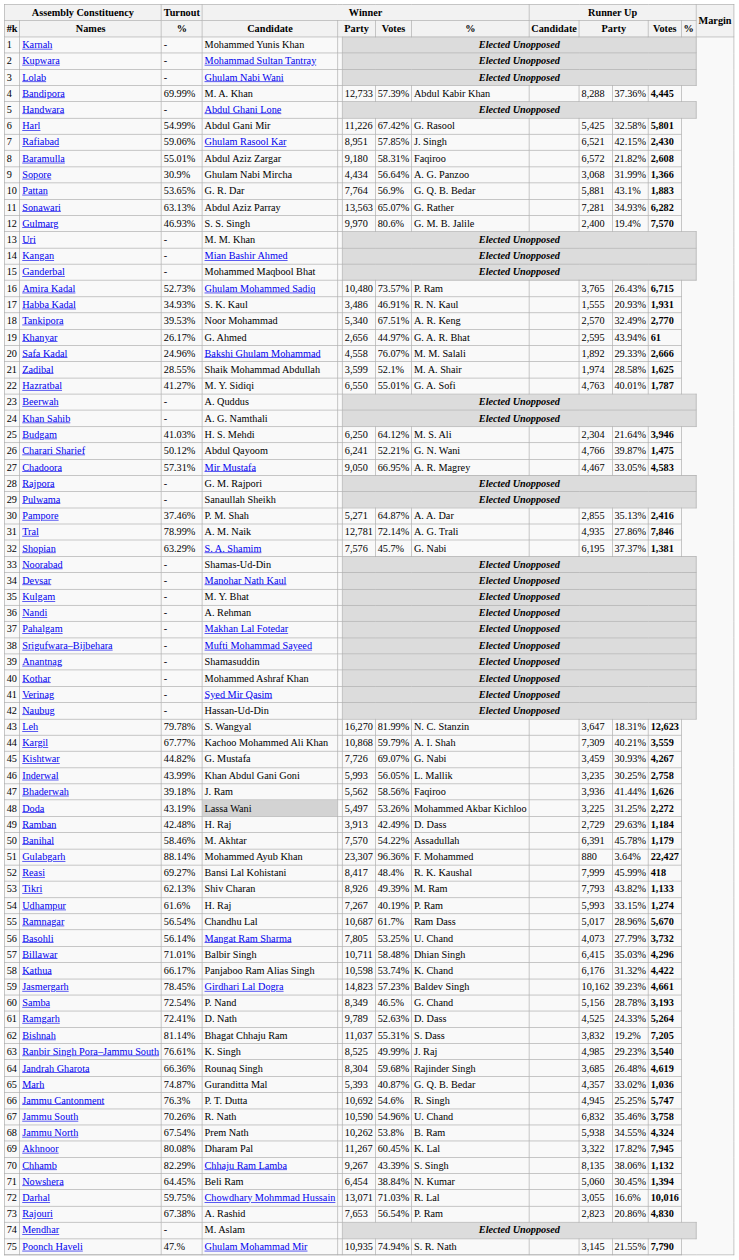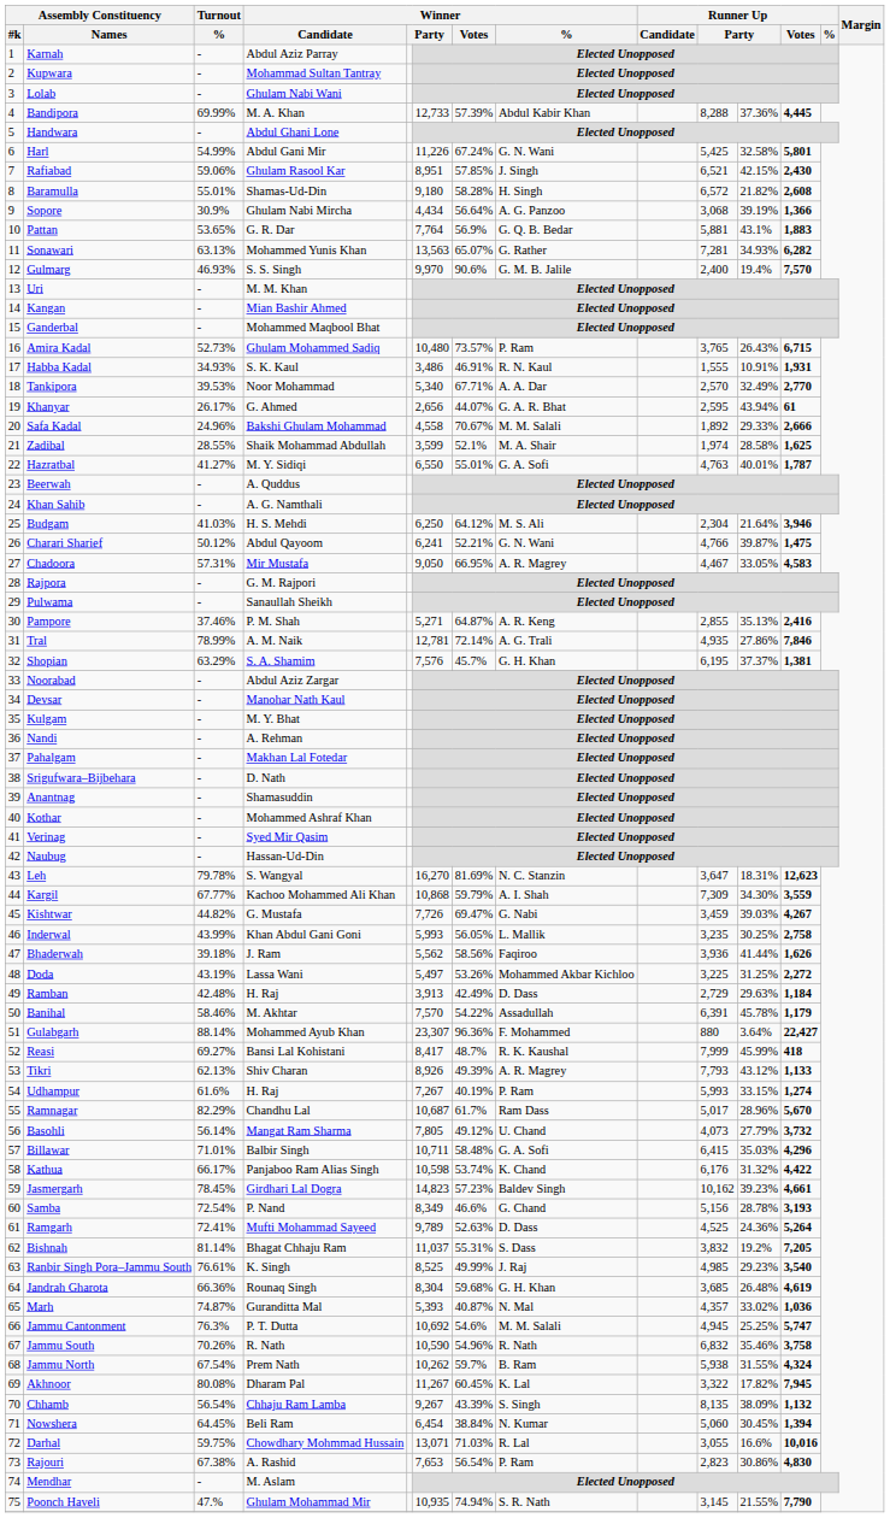Karnah | Winner / Candidate: Mohammed Yunis Khan -> Abdul Aziz Parray
Harl | Winner / Votes: 67.42% -> 67.24%
Harl | Winner / %: G. Rasool -> G. N. Wani
Baramulla | Winner / Candidate: Abdul Aziz Zargar -> Shamas-Ud-Din
Baramulla | Winner / Votes: 58.31% -> 58.28%
Baramulla | Winner / %: Faqiroo -> H. Singh
Sopore | column 11: 31.99% -> 39.19%
Sonawari | Winner / Candidate: Abdul Aziz Parray -> Mohammed Yunis Khan
Gulmarg | Winner / Votes: 80.6% -> 90.6%
Habba Kadal | column 11: 20.93% -> 10.91%
Tankipora | Winner / Votes: 67.51% -> 67.71%
Tankipora | Winner / %: A. R. Keng -> A. A. Dar
Khanyar | Winner / Votes: 44.97% -> 44.07%
Safa Kadal | Winner / Votes: 76.07% -> 70.67%
Pampore | Winner / %: A. A. Dar -> A. R. Keng
Shopian | Winner / %: G. Nabi -> G. H. Khan
Noorabad | Winner / Candidate: Shamas-Ud-Din -> Abdul Aziz Zargar
Srigufwara–Bijbehara | Winner / Candidate: Mufti Mohammad Sayeed -> D. Nath
Leh | Winner / Votes: 81.99% -> 81.69%
Kargil | column 11: 40.21% -> 34.30%
Kishtwar | Winner / Votes: 69.07% -> 69.47%
Kishtwar | column 11: 30.93% -> 39.03%
Doda | Winner / Candidate: lightgrey background -> no background
Reasi | Winner / Votes: 48.4% -> 48.7%
Tikri | Winner / %: M. Ram -> A. R. Magrey
Tikri | column 11: 43.82% -> 43.12%
Ramnagar | Turnout / %: 56.54% -> 82.29%
Basohli | Winner / Votes: 53.25% -> 49.12%
Billawar | Winner / %: Dhian Singh -> G. A. Sofi
Samba | Winner / Votes: 46.5% -> 46.6%
Ramgarh | Winner / Candidate: D. Nath -> Mufti Mohammad Sayeed
Ramgarh | column 11: 24.33% -> 24.36%
Jandrah Gharota | Winner / %: Rajinder Singh -> G. H. Khan
Marh | Winner / %: G. Q. B. Bedar -> N. Mal
Jammu Cantonment | Winner / %: R. Singh -> M. M. Salali
Jammu South | Winner / %: U. Chand -> R. Nath
Jammu North | Winner / Votes: 53.8% -> 59.7%
Jammu North | column 11: 34.55% -> 31.55%
Chhamb | Turnout / %: 82.29% -> 56.54%
Chhamb | column 11: 38.06% -> 38.09%
Rajouri | column 11: 20.86% -> 30.86%
